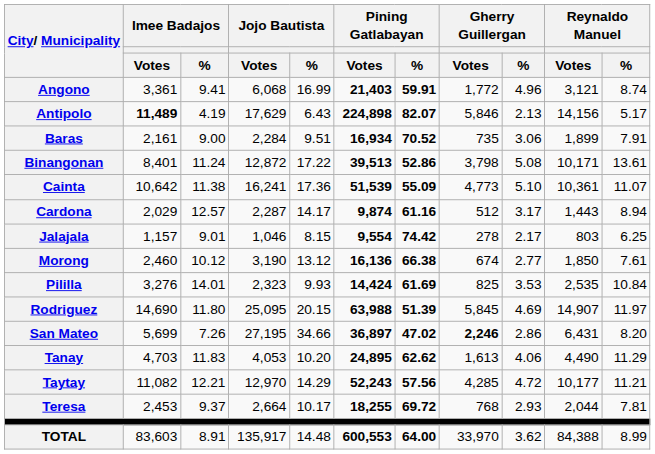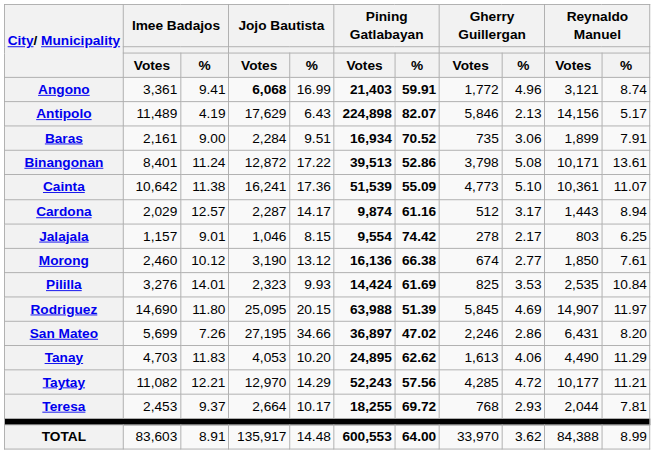Angono | Jojo Bautista / Votes: normal -> bold
Antipolo | Imee Badajos / Votes: bold -> normal
San Mateo | Gherry Guillergan / Votes: bold -> normal
